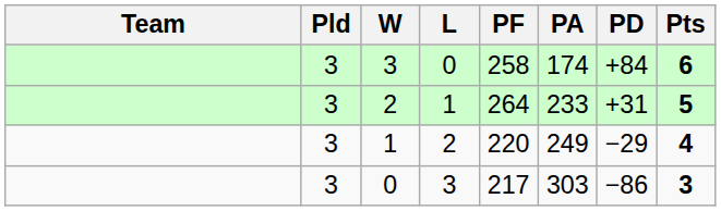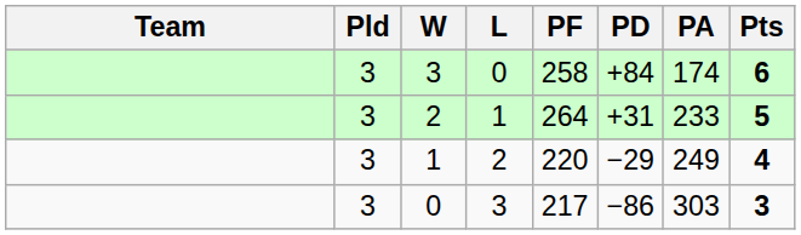columns swapped: PA <-> PD
